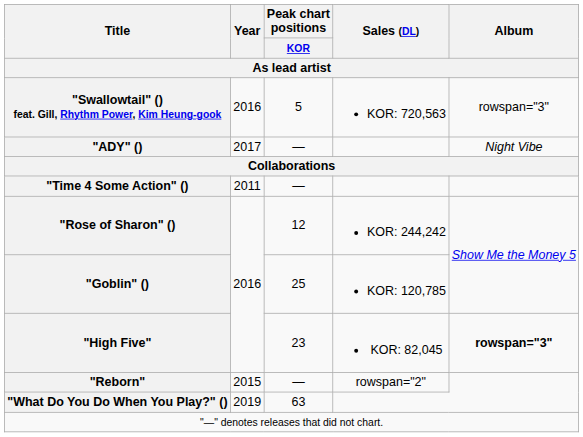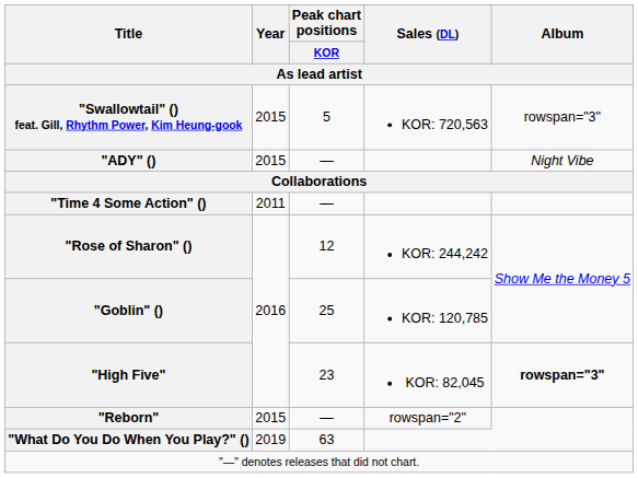"Swallowtail" () feat. Gill, Rhythm Power, Kim Heung-gook | Year: 2016 -> 2015
"ADY" () | Year: 2017 -> 2015
